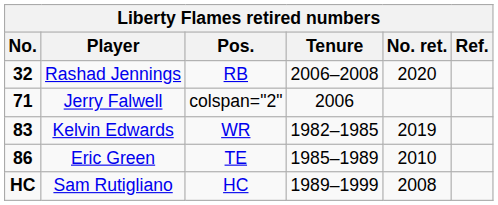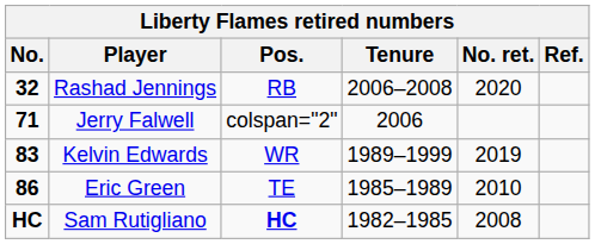Kelvin Edwards | Tenure: 1982–1985 -> 1989–1999
Sam Rutigliano | Pos.: normal -> bold
Sam Rutigliano | Tenure: 1989–1999 -> 1982–1985
